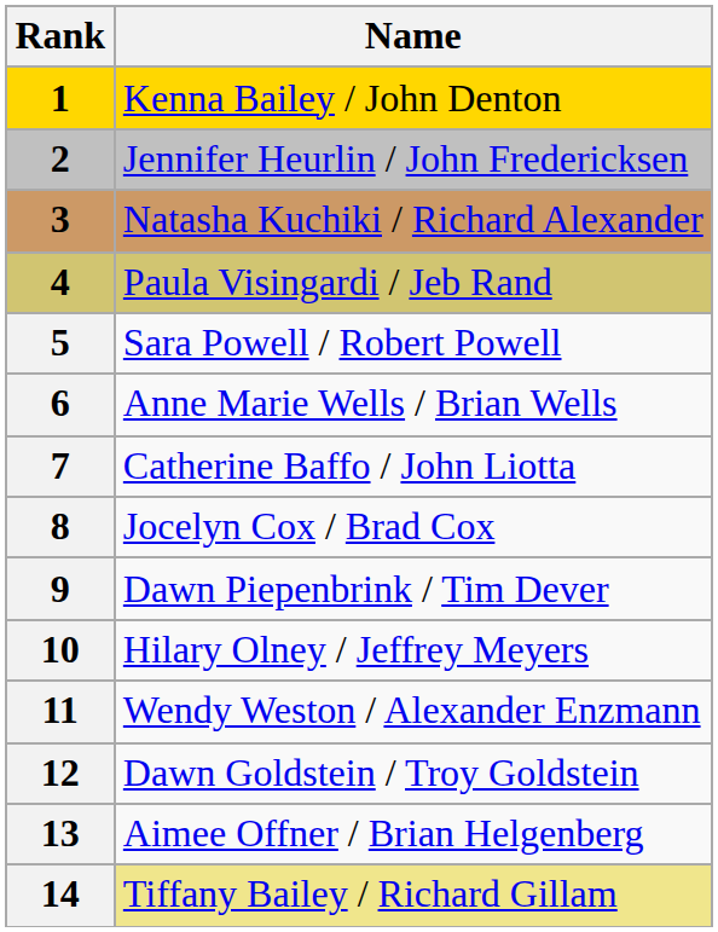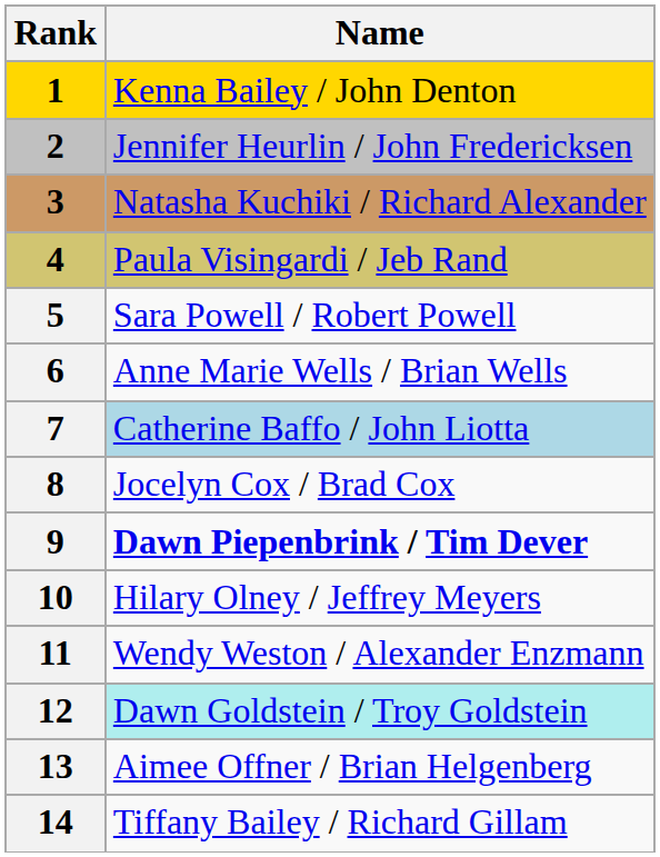Catherine Baffo / John Liotta | Name: no background -> lightblue background
Dawn Piepenbrink / Tim Dever | Name: normal -> bold
Dawn Goldstein / Troy Goldstein | Name: no background -> paleturquoise background
Tiffany Bailey / Richard Gillam | Name: khaki background -> no background
